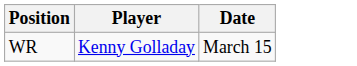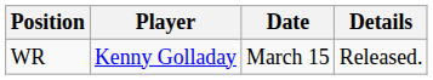+ column: Details | Released.
